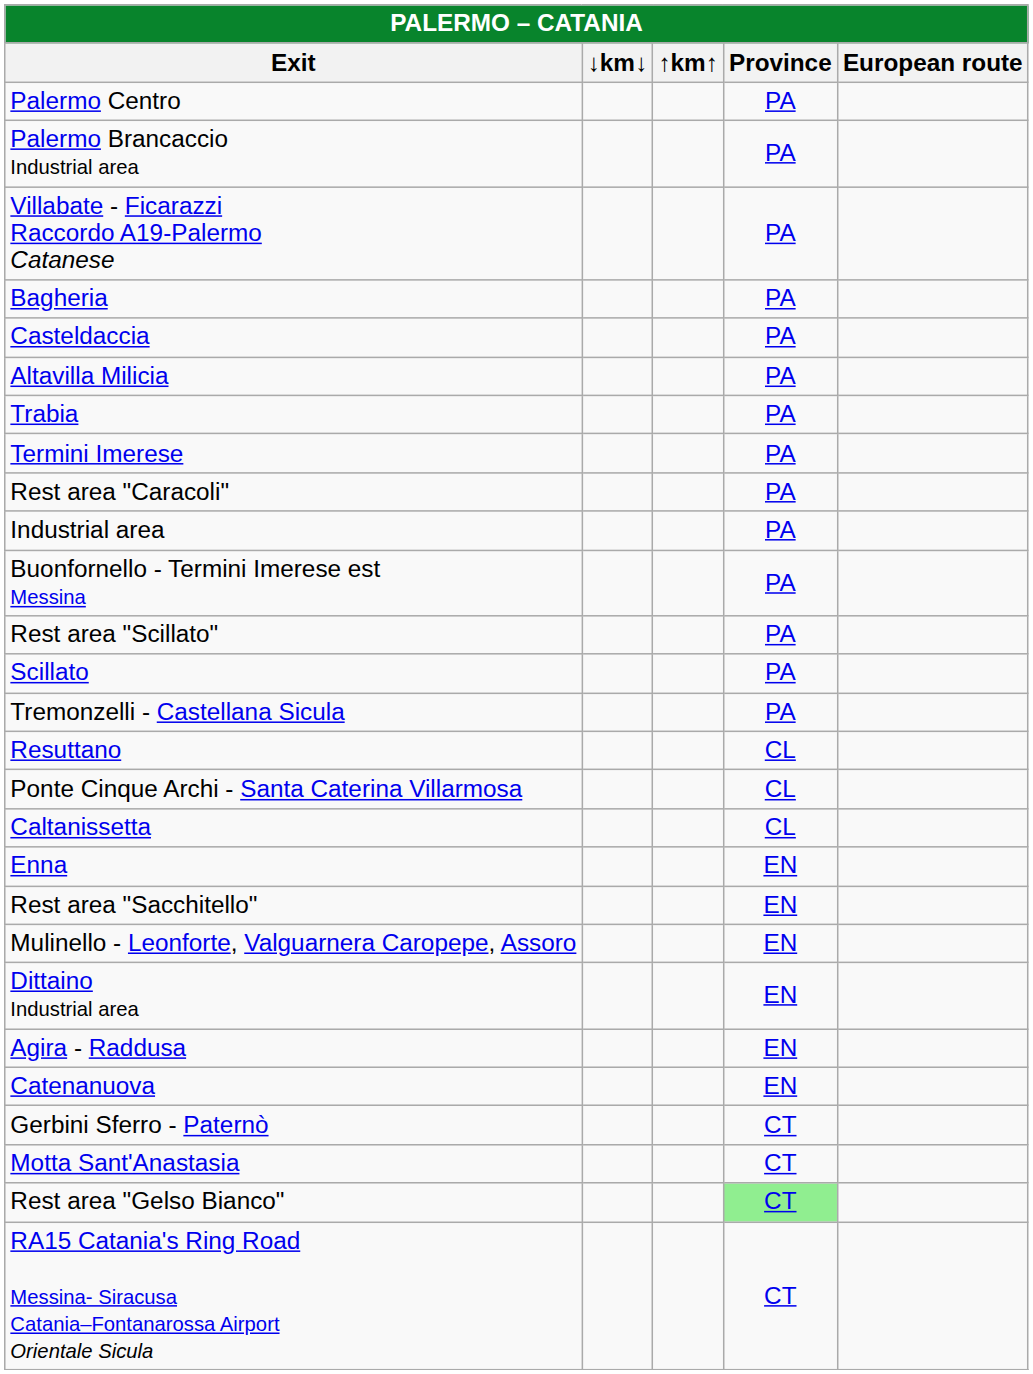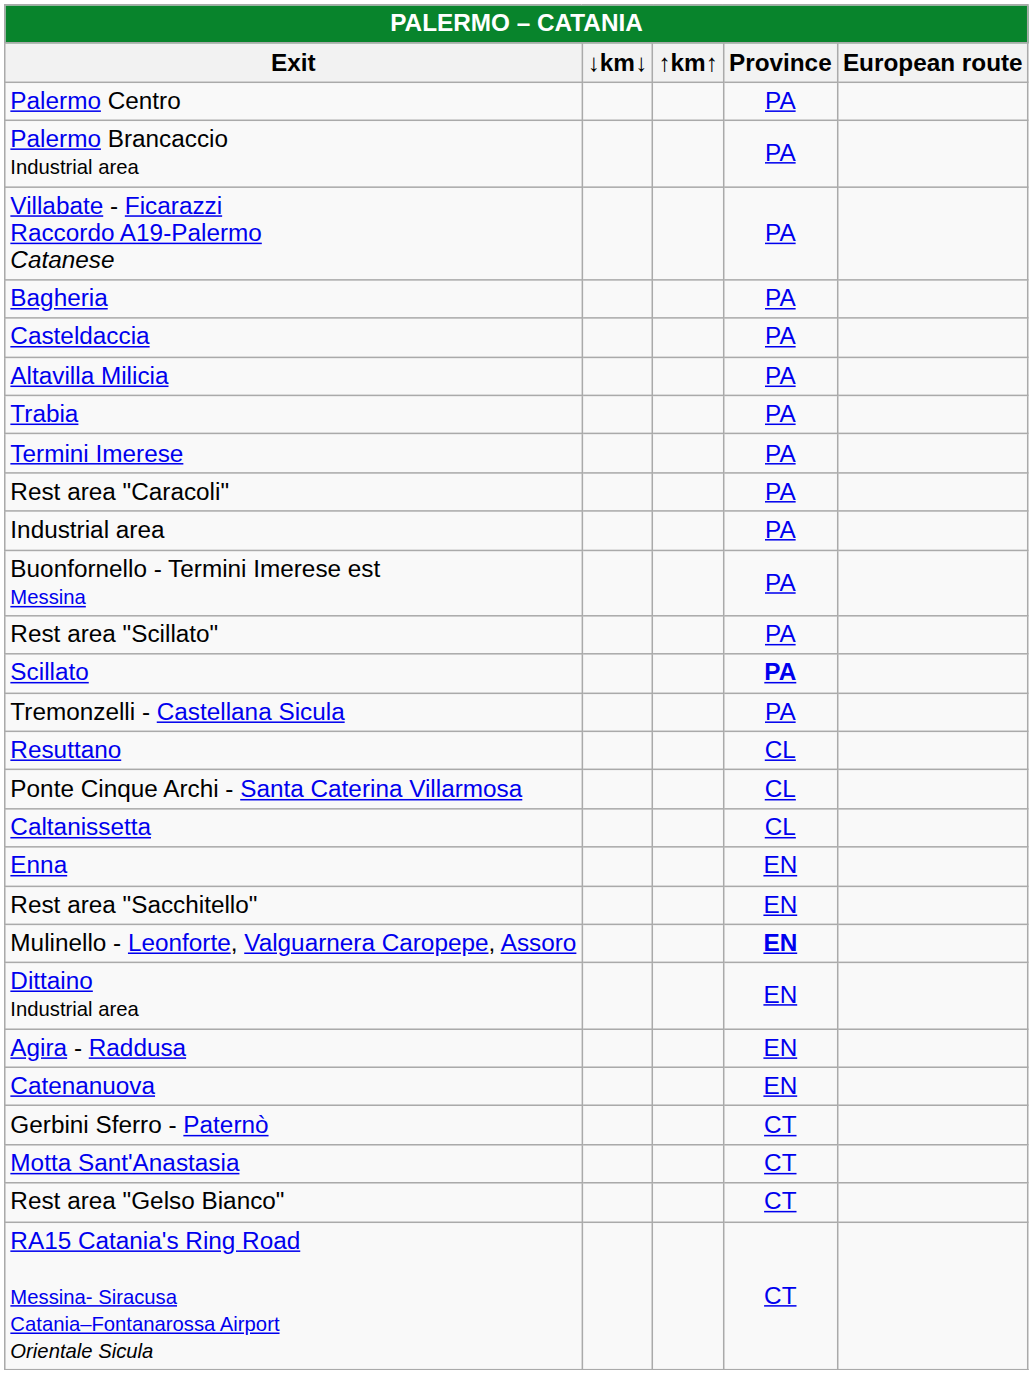Scillato | Province: normal -> bold
Mulinello - Leonforte, Valguarnera Caropepe, Assoro | Province: normal -> bold
Rest area "Gelso Bianco" | Province: lightgreen background -> no background
